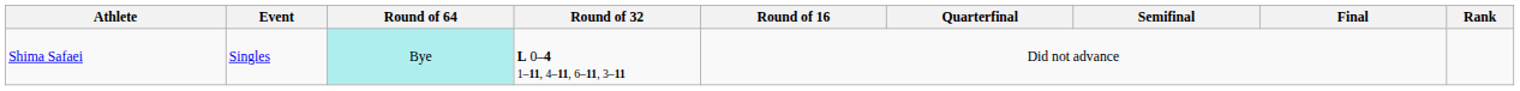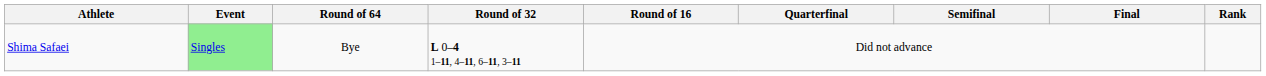Shima Safaei | Event: no background -> lightgreen background
Shima Safaei | Round of 64: paleturquoise background -> no background
